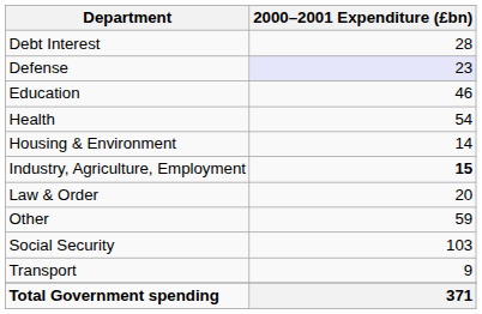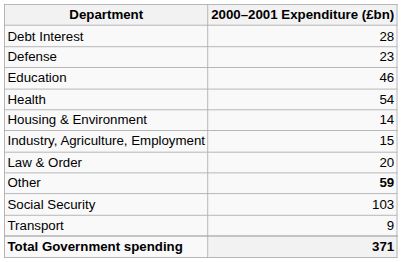Defense | 2000–2001 Expenditure (£bn): lavender background -> no background
Industry, Agriculture, Employment | 2000–2001 Expenditure (£bn): bold -> normal
Other | 2000–2001 Expenditure (£bn): normal -> bold
